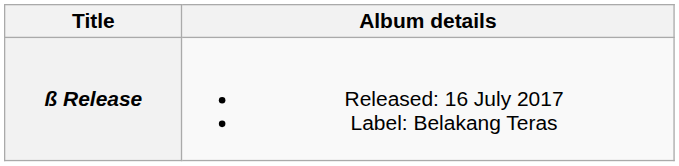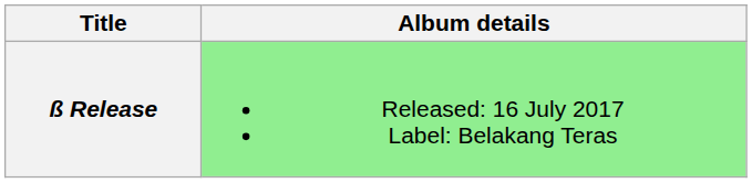ß Release | Album details: no background -> lightgreen background
